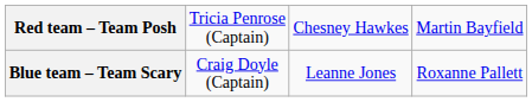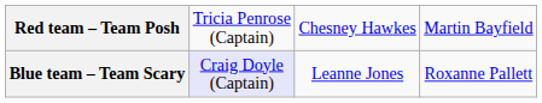Blue team – Team Scary | column 2: no background -> lavender background
